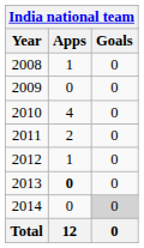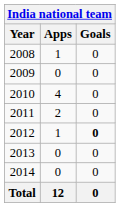2012 | Goals: normal -> bold
2013 | Apps: bold -> normal
2014 | Goals: lightgrey background -> no background
